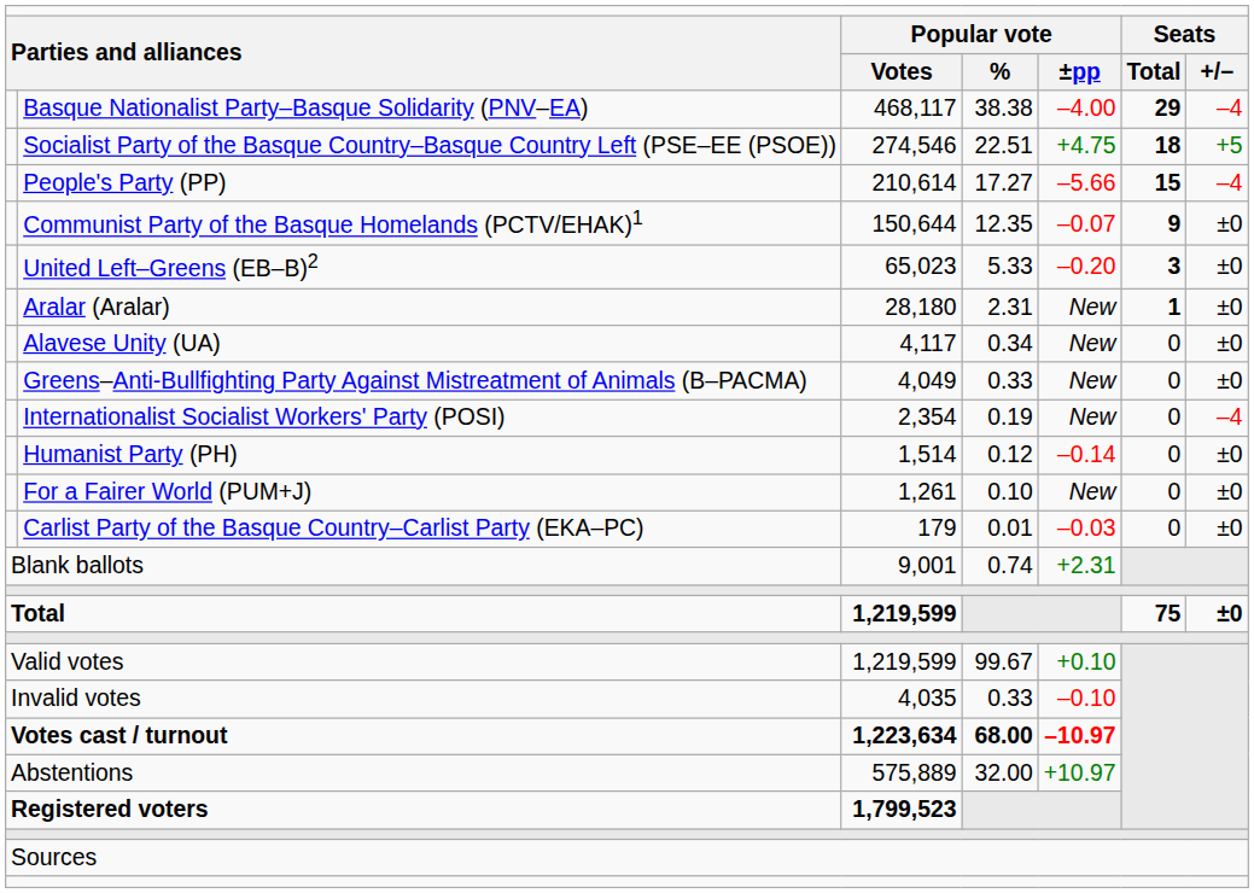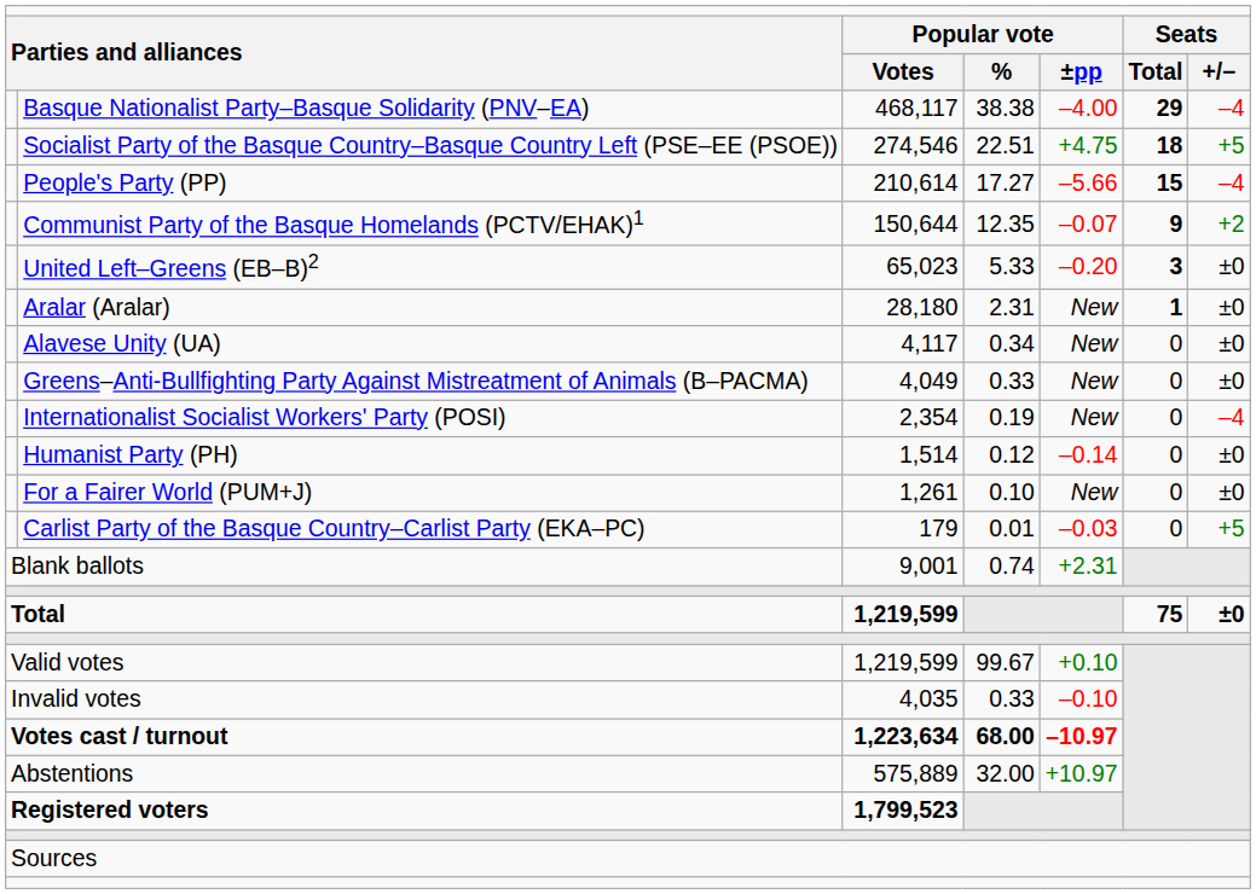Communist Party of the Basque Homelands (PCTV/EHAK)1 | column 7: ±0 -> +2
Carlist Party of the Basque Country–Carlist Party (EKA–PC) | column 7: ±0 -> +5
